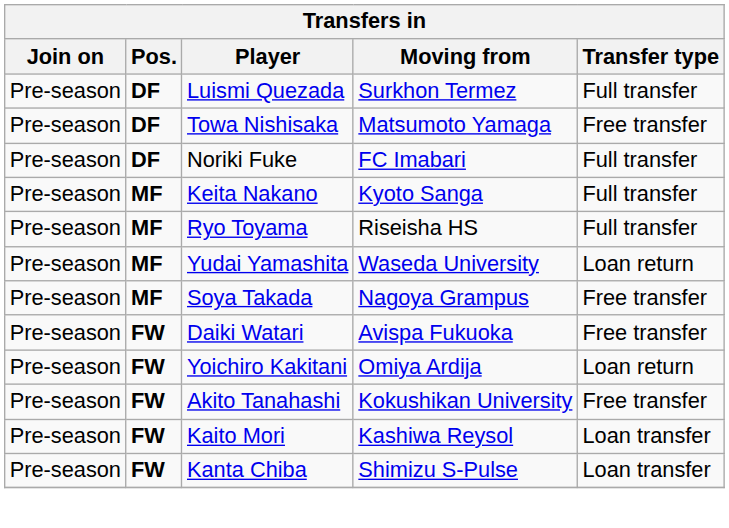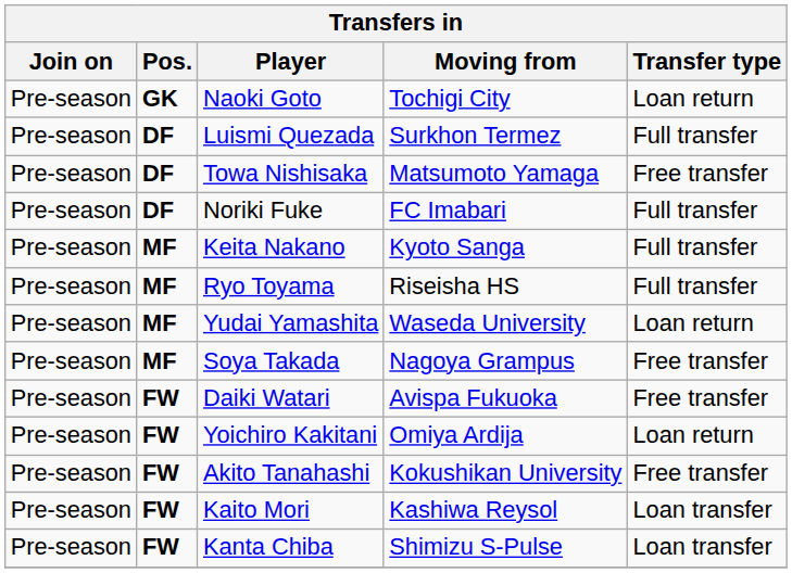+ row: Pre-season | GK | Naoki Goto | Tochigi City | Loan return
